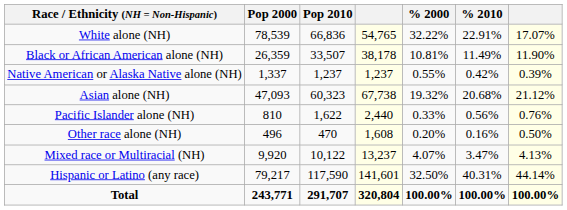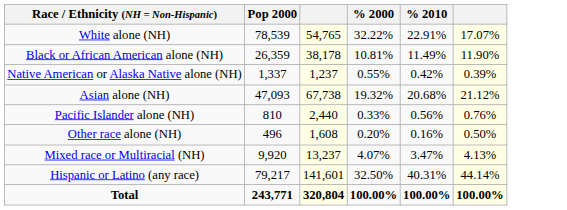- column: Pop 2010 | 66,836 | 33,507 | 1,237 | 60,323 | 1,622 | 470 | 10,122 | 117,590 | 291,707
